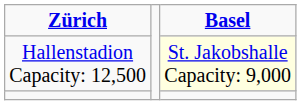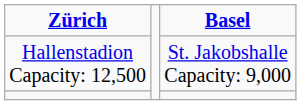Hallenstadion Capacity: 12,500 | Basel: lightyellow background -> no background
